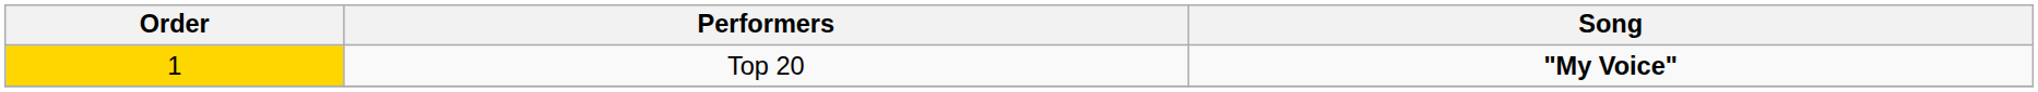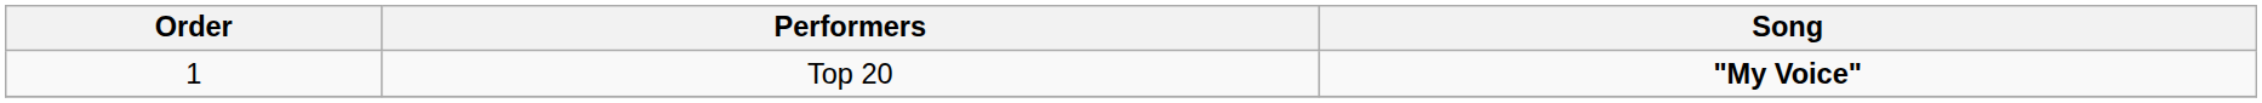Top 20 | Order: gold background -> no background
